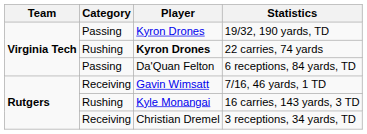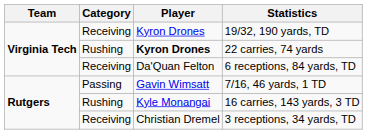19/32, 190 yards, TD | Category: Passing -> Receiving
6 receptions, 84 yards, TD | Category: Passing -> Receiving
7/16, 46 yards, 1 TD | Category: Receiving -> Passing
